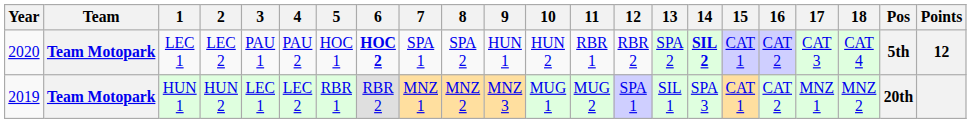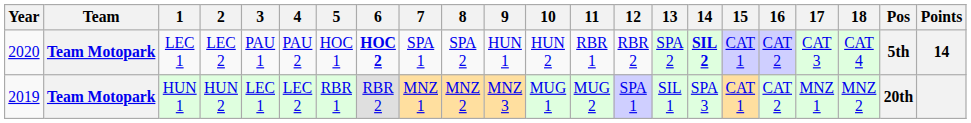row 2 | Points: 12 -> 14
